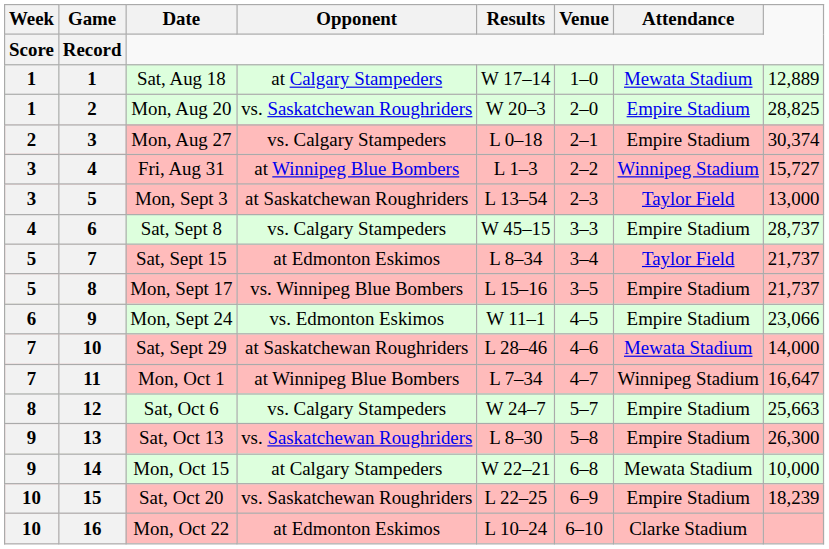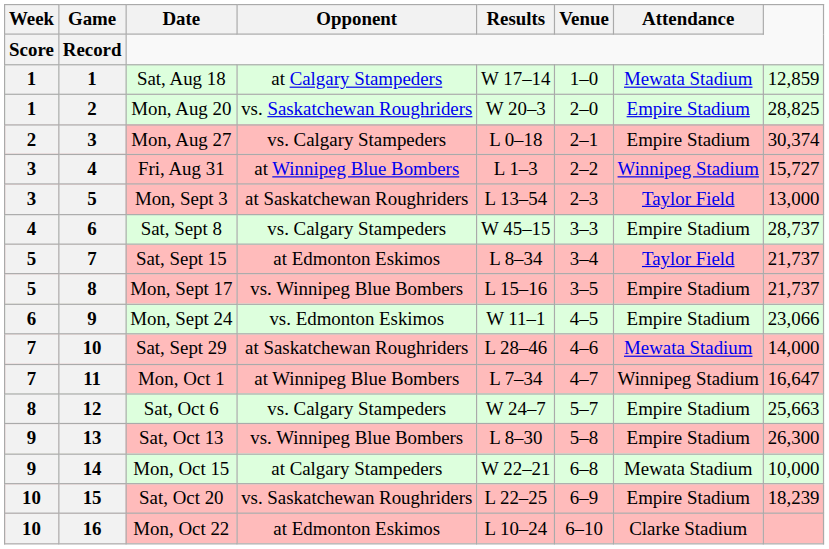Sat, Aug 18 | column 8: 12,889 -> 12,859
Sat, Oct 13 | Opponent: vs. Saskatchewan Roughriders -> vs. Winnipeg Blue Bombers
